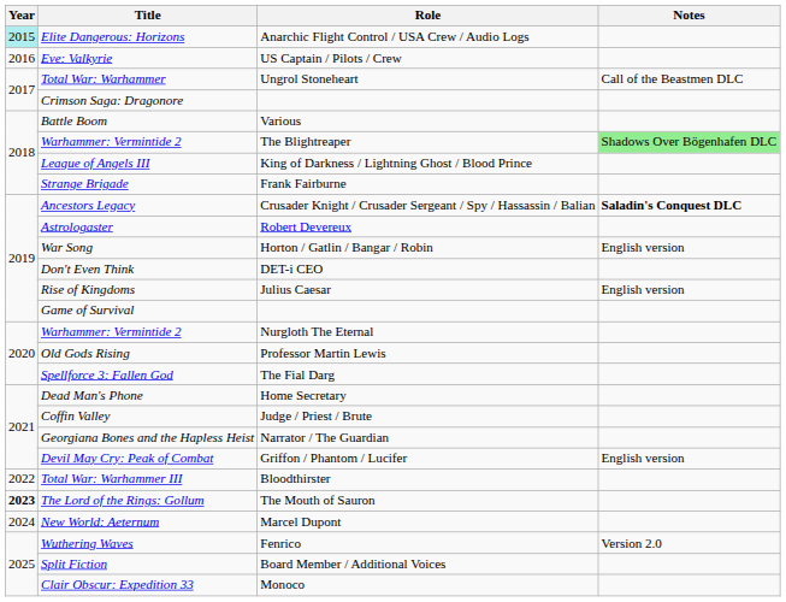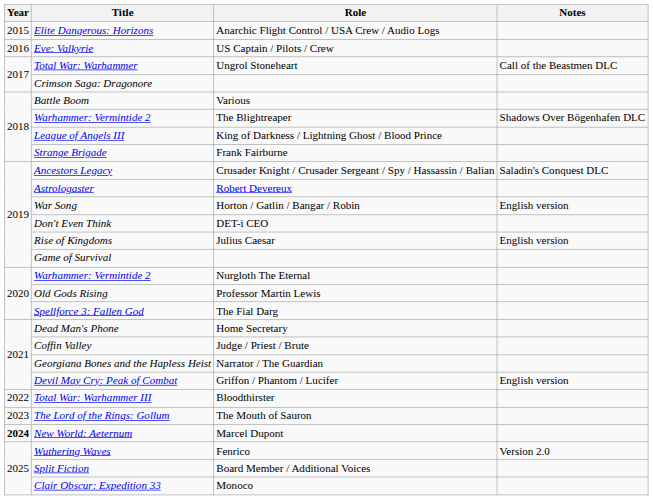Elite Dangerous: Horizons | Year: paleturquoise background -> no background
Warhammer: Vermintide 2 / The Blightreaper | Notes: lightgreen background -> no background
Ancestors Legacy | Notes: bold -> normal
The Lord of the Rings: Gollum | Year: bold -> normal
New World: Aeternum | Year: normal -> bold
